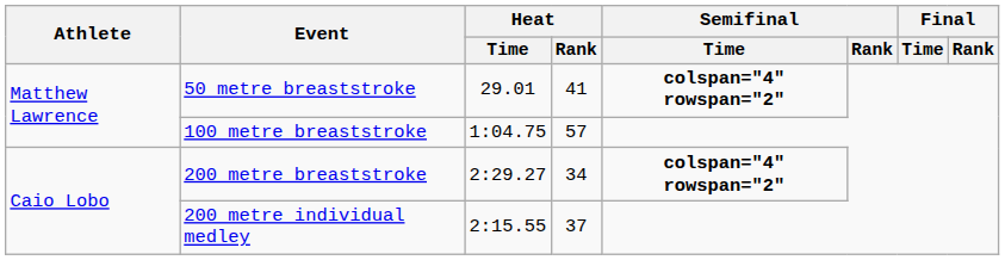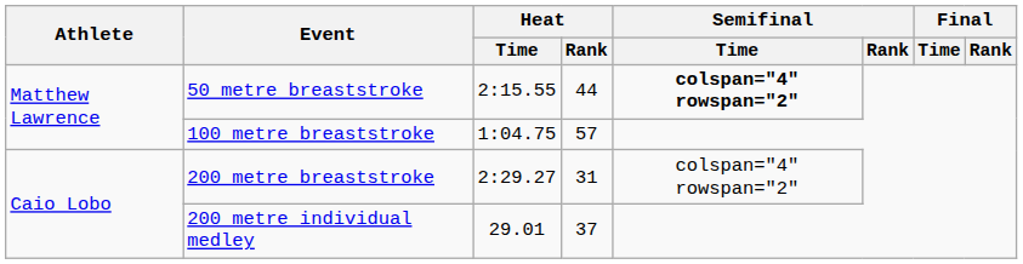50 metre breaststroke | Heat / Time: 29.01 -> 2:15.55
50 metre breaststroke | Heat / Rank: 41 -> 44
200 metre breaststroke | Heat / Rank: 34 -> 31
200 metre breaststroke | Semifinal / Time: bold -> normal
200 metre individual medley | Heat / Time: 2:15.55 -> 29.01
